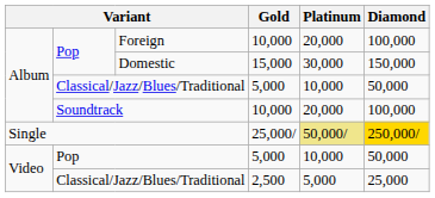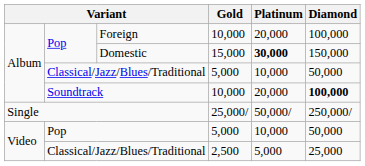Domestic | Platinum: normal -> bold
Soundtrack | Diamond: normal -> bold
Single | Platinum: khaki background -> no background
Single | Diamond: gold background -> no background
